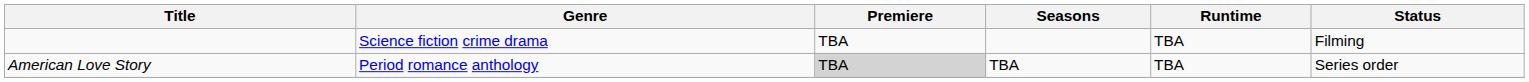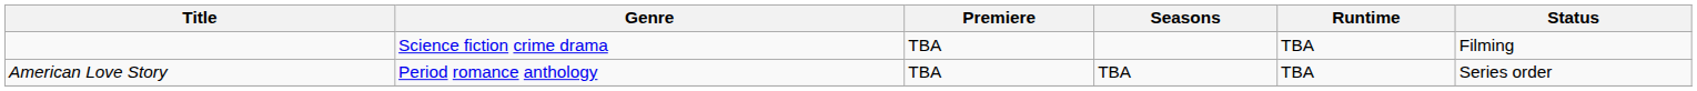American Love Story | Premiere: lightgrey background -> no background
